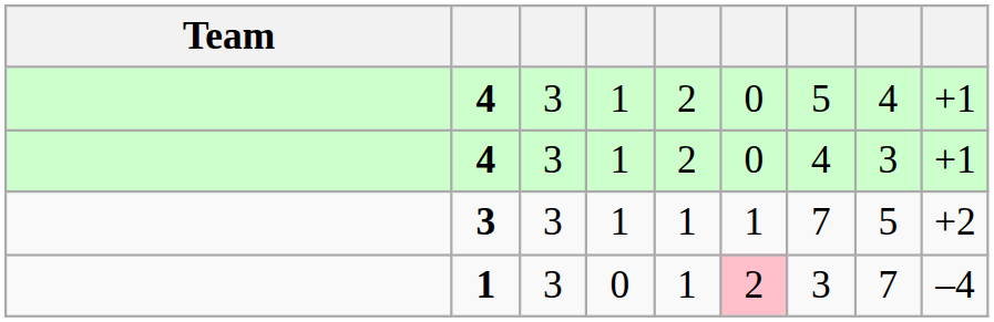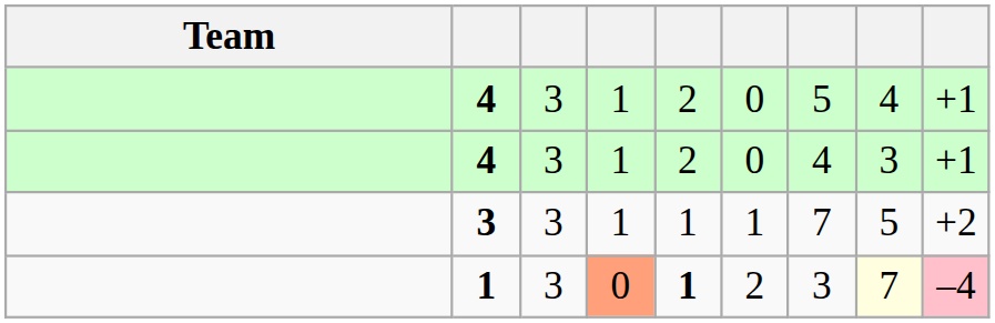row 5 | column 4: no background -> lightsalmon background
row 5 | column 5: normal -> bold
row 5 | column 6: pink background -> no background
row 5 | column 8: no background -> lightyellow background
row 5 | column 9: no background -> pink background
